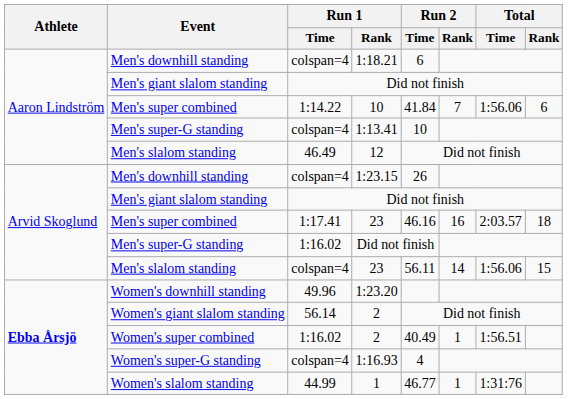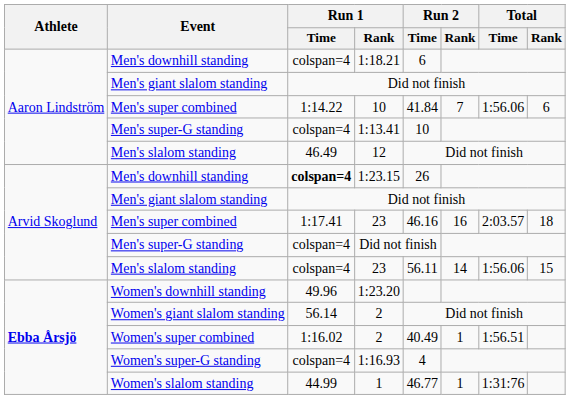1:23.15 | Run 1 / Time: normal -> bold
Men's super-G standing / Did not finish | Run 1 / Time: 1:16.02 -> colspan=4
